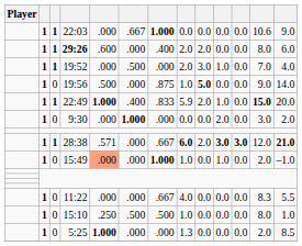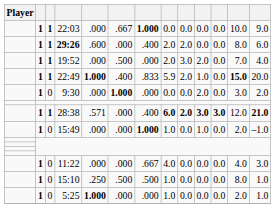22:03 | column 12: 10.6 -> 10.0
19:52 | column 10: 1.0 -> 2.0
- row: 1 | 0 | 19:56 | .500 | .000 | .875 | 1.0 | 5.0 | 0.0 | 0.0 | 9.0 | 14.0
28:38 | column 7: .667 -> .400
28:38 | column 9: normal -> bold
15:49 | column 5: lightsalmon background -> no background
11:22 | column 12: 8.3 -> 4.0
11:22 | column 13: 5.5 -> 3.0
5:25 | column 8: 1.3 -> 1.0
5:25 | column 13: 8.5 -> 1.0
